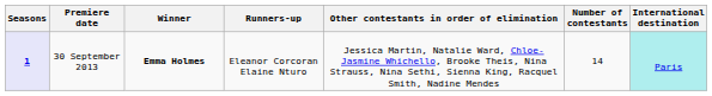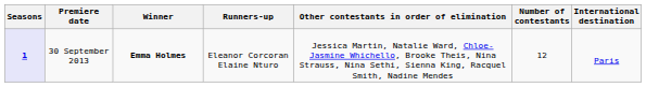30 September 2013 | Number of contestants: 14 -> 12
30 September 2013 | International destination: paleturquoise background -> no background
